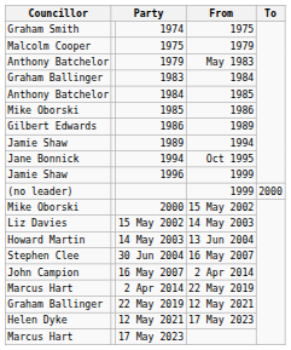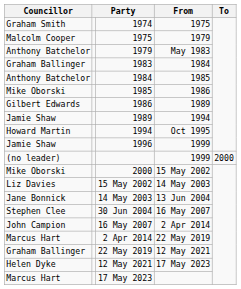Oct 1995 | Councillor: Jane Bonnick -> Howard Martin
13 Jun 2004 | Councillor: Howard Martin -> Jane Bonnick
